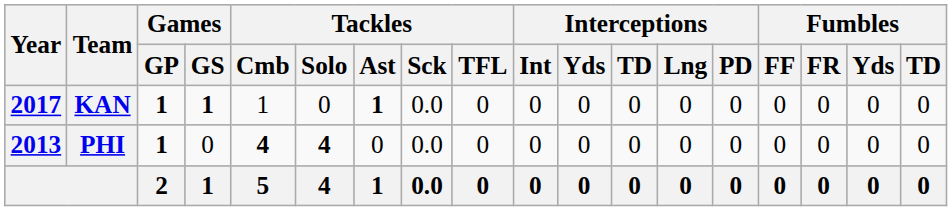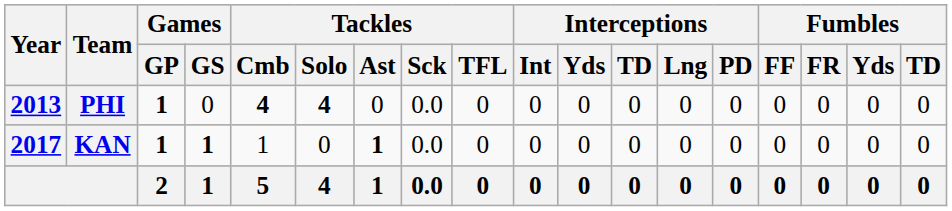rows swapped: PHI <-> KAN
